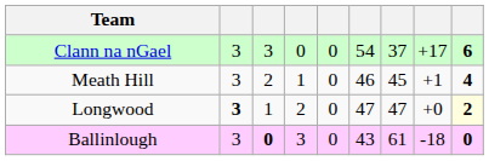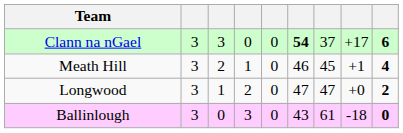Clann na nGael | column 6: normal -> bold
Longwood | column 2: bold -> normal
Longwood | column 9: lightyellow background -> no background
Ballinlough | column 3: bold -> normal
